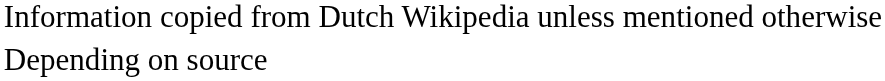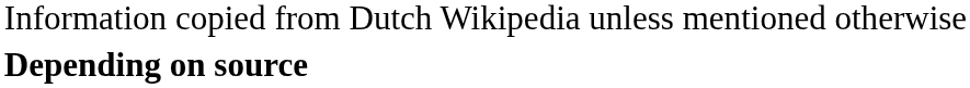row 2 | column 1: normal -> bold
